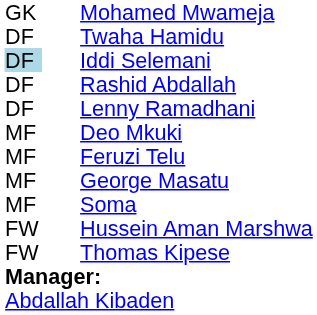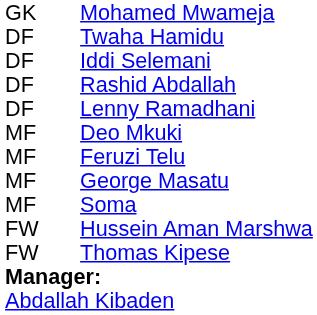Iddi Selemani | column 1: lightblue background -> no background
